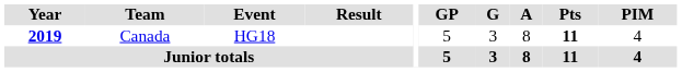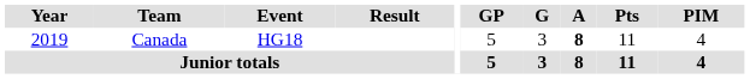Canada | Year: bold -> normal
Canada | A: normal -> bold
Canada | Pts: bold -> normal
